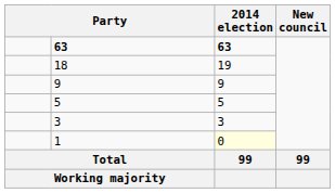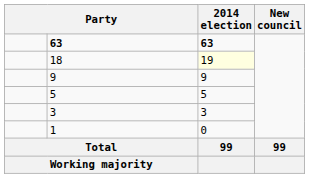18 | 2014 election: no background -> lightyellow background
1 | 2014 election: lightyellow background -> no background
